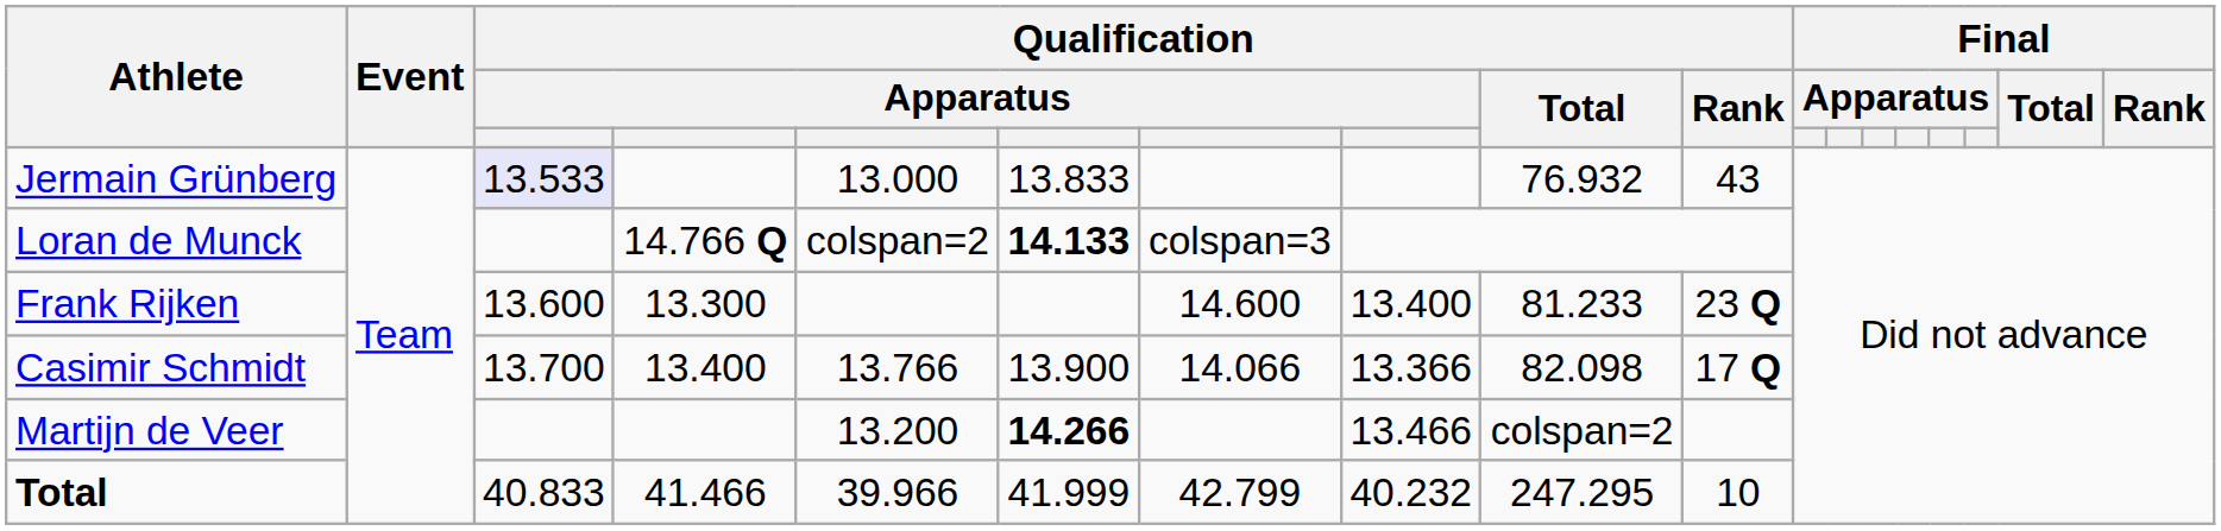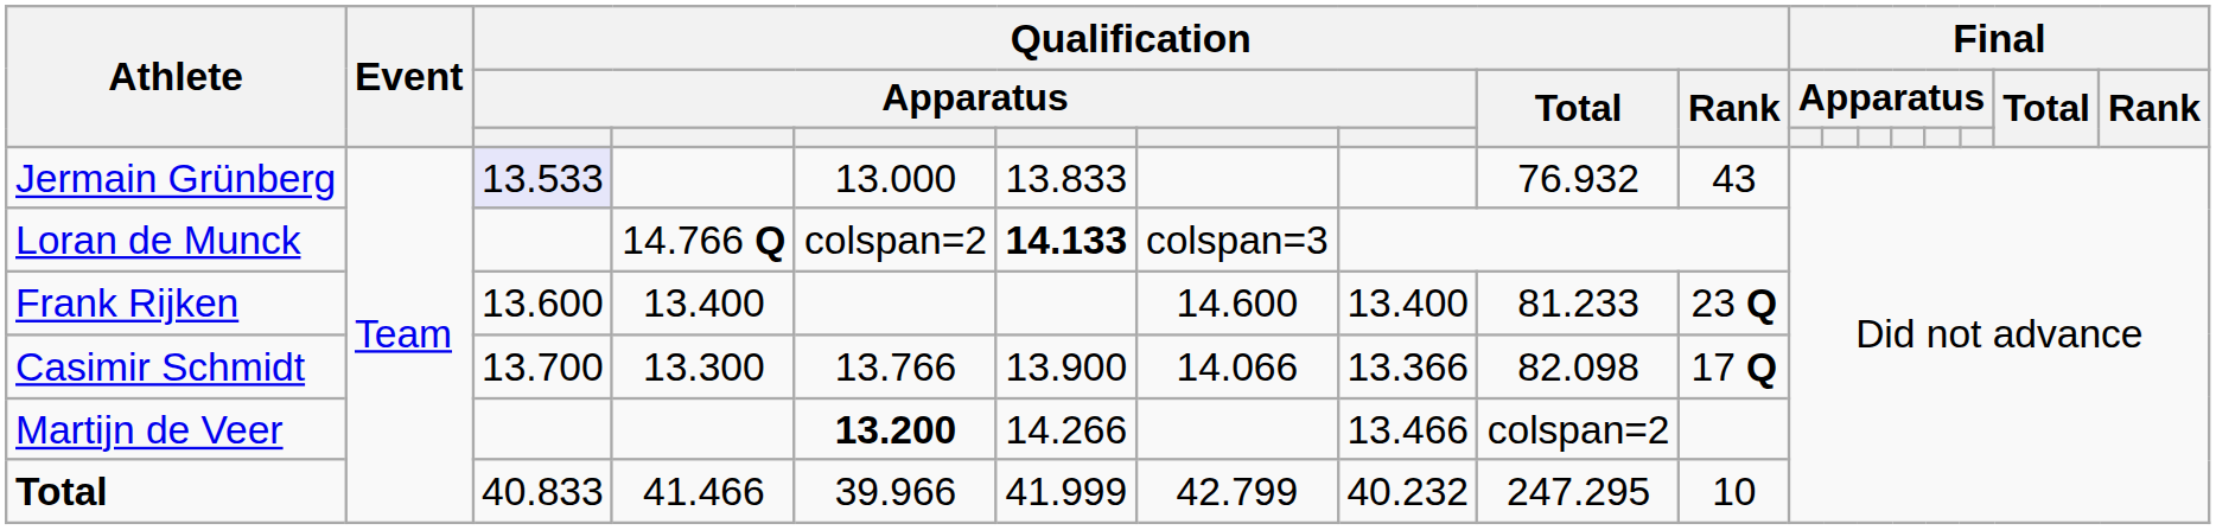Frank Rijken | column 4: 13.300 -> 13.400
Casimir Schmidt | column 4: 13.400 -> 13.300
Martijn de Veer | column 5: normal -> bold
Martijn de Veer | column 6: bold -> normal
